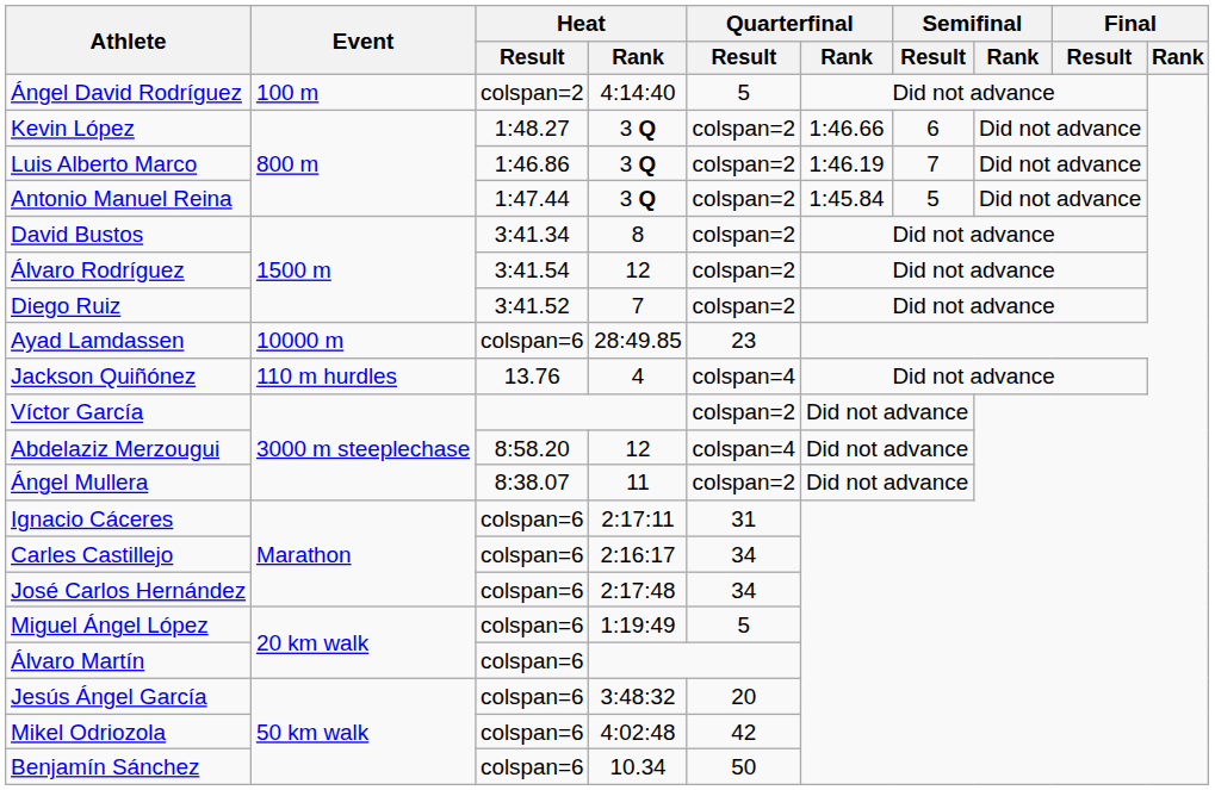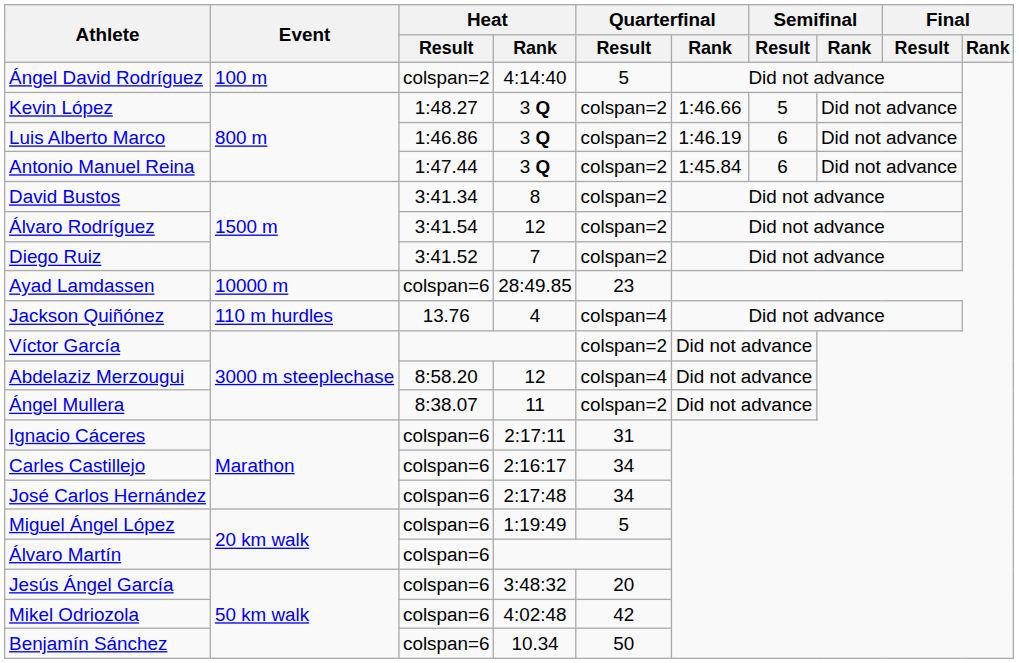Kevin López | Semifinal / Result: 6 -> 5
Luis Alberto Marco | Semifinal / Result: 7 -> 6
Antonio Manuel Reina | Semifinal / Result: 5 -> 6
